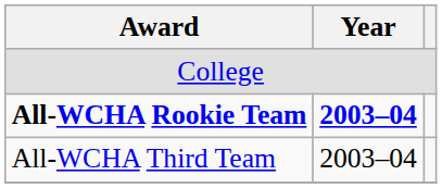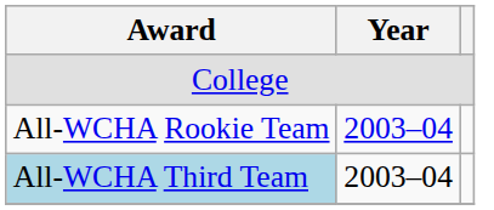All-WCHA Rookie Team | Award: bold -> normal
All-WCHA Rookie Team | Year: bold -> normal
All-WCHA Third Team | Award: no background -> lightblue background
